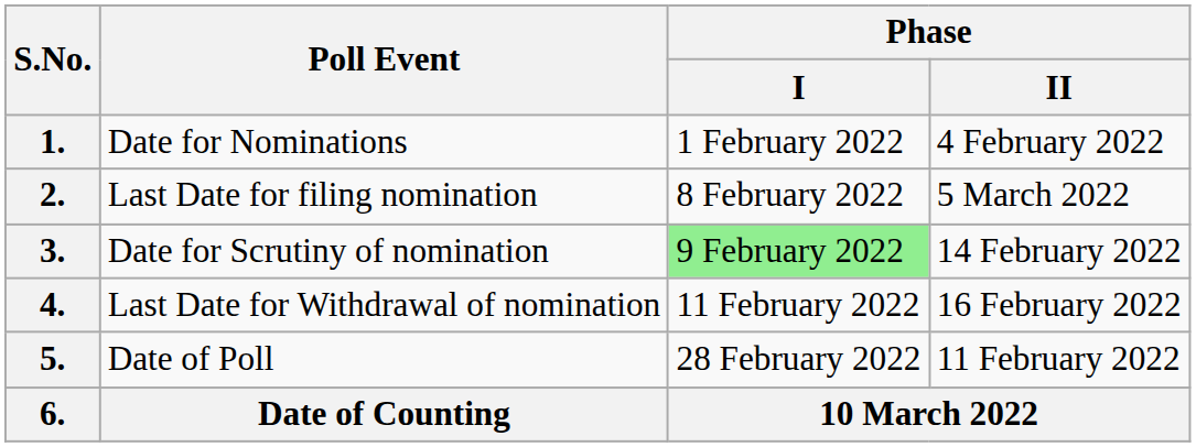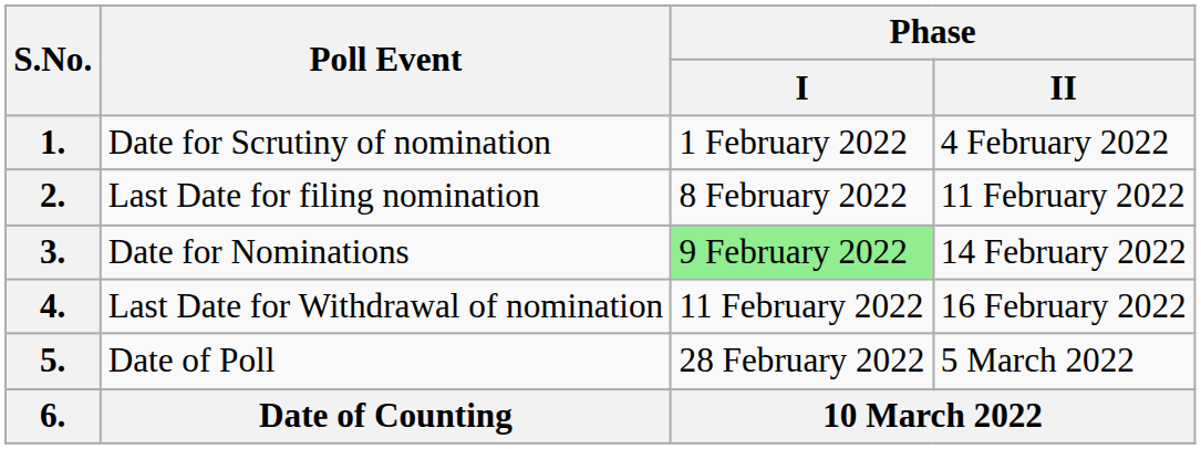1. | Poll Event: Date for Nominations -> Date for Scrutiny of nomination
2. | Phase / II: 5 March 2022 -> 11 February 2022
3. | Poll Event: Date for Scrutiny of nomination -> Date for Nominations
5. | Phase / II: 11 February 2022 -> 5 March 2022
